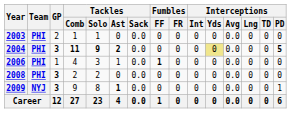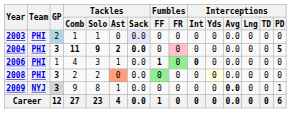2003 | GP: no background -> lightblue background
2003 | Tackles / Sack: no background -> lavender background
2004 | Tackles / Sack: normal -> bold
2004 | Fumbles / FR: no background -> pink background
2004 | Interceptions / Yds: khaki background -> no background
2006 | Fumbles / FR: no background -> lightgreen background
2006 | Interceptions / Int: normal -> bold
2008 | Tackles / Ast: no background -> lightsalmon background
2008 | Fumbles / FF: no background -> lightgreen background
2008 | Interceptions / Yds: no background -> lightyellow background
2009 | GP: no background -> lightgrey background
2009 | Tackles / Ast: bold -> normal
2009 | Interceptions / Avg: normal -> bold
